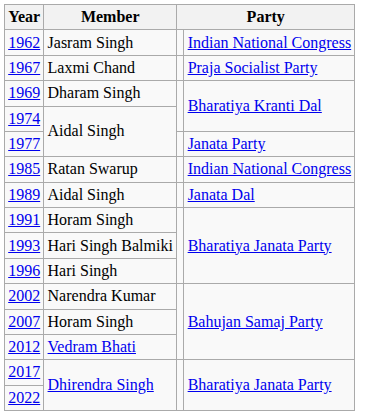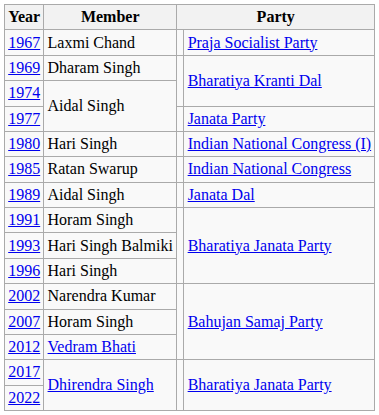- row: 1962 | Jasram Singh | Indian National Congress
+ row: 1980 | Hari Singh | Indian National Congress (I)
